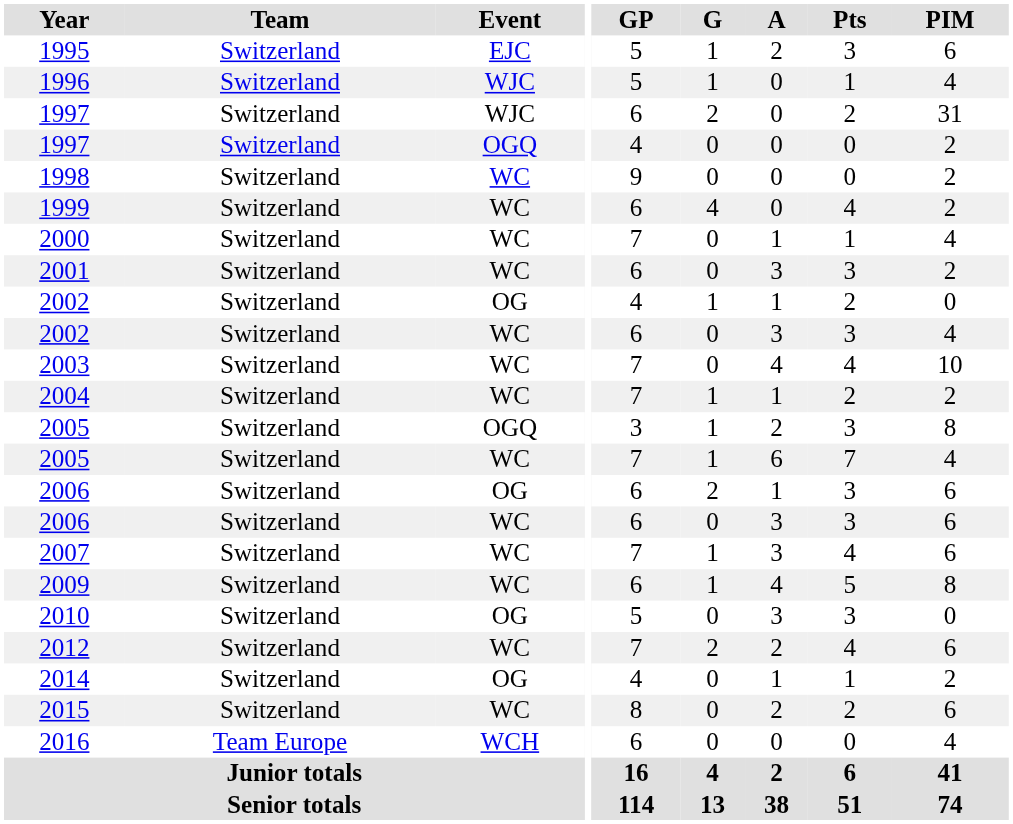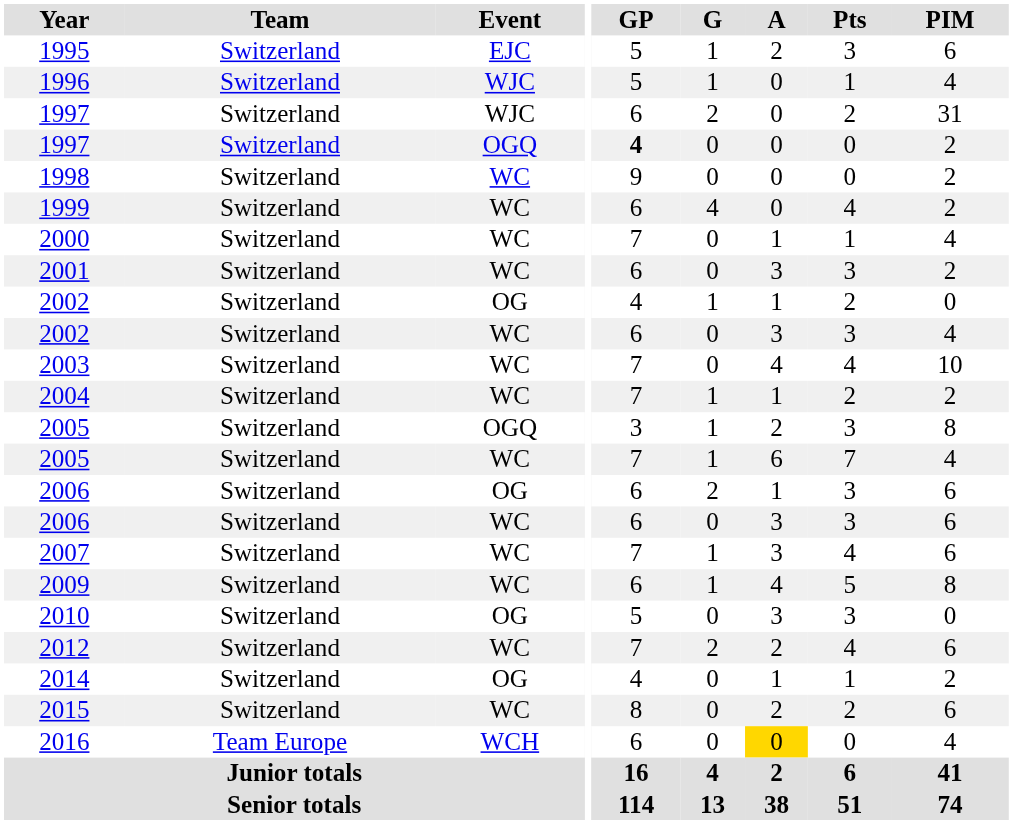1997 / OGQ | GP: normal -> bold
2016 | A: no background -> gold background
